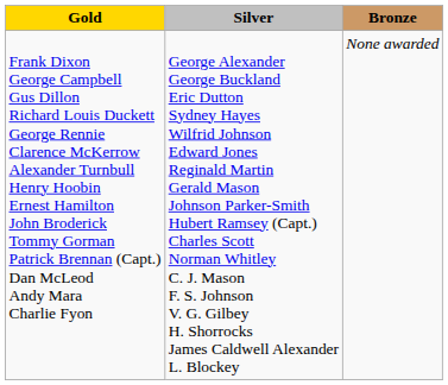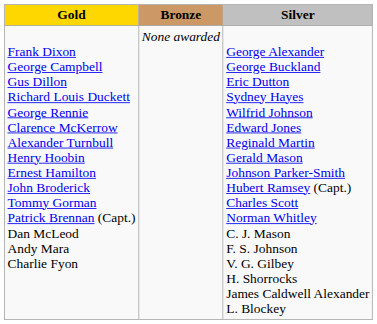columns swapped: Silver <-> Bronze
